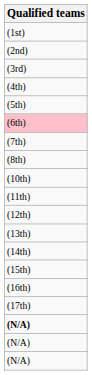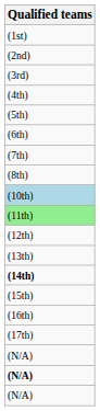row 7 | column 1: pink background -> no background
row 10 | column 1: no background -> lightblue background
row 11 | column 1: no background -> lightgreen background
row 14 | column 1: normal -> bold
row 18 | column 1: bold -> normal
row 19 | column 1: normal -> bold
